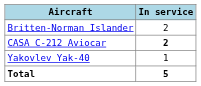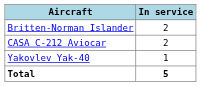CASA C-212 Aviocar | In service: bold -> normal
